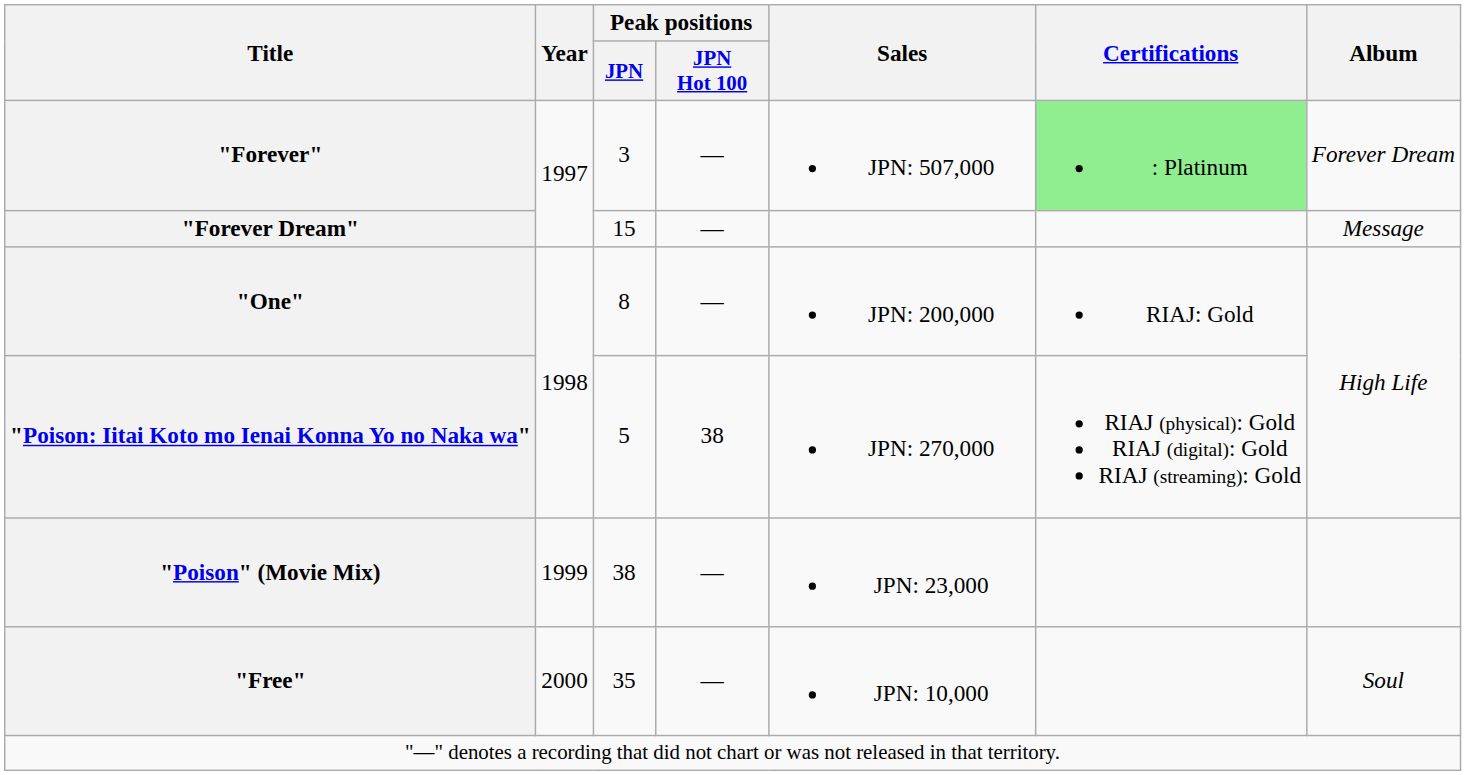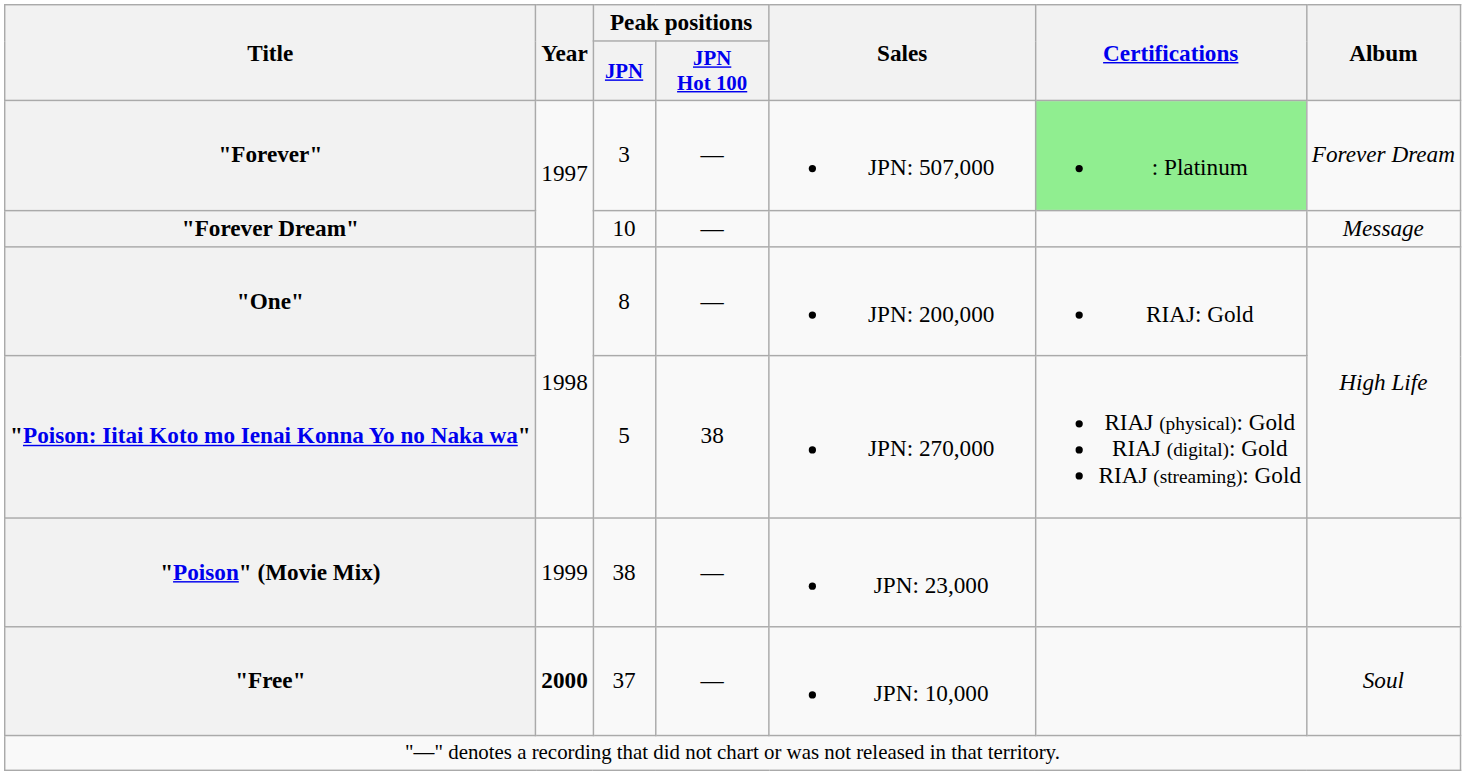"Forever Dream" | Peak positions / JPN: 15 -> 10
"Free" | Year: normal -> bold
"Free" | Peak positions / JPN: 35 -> 37
